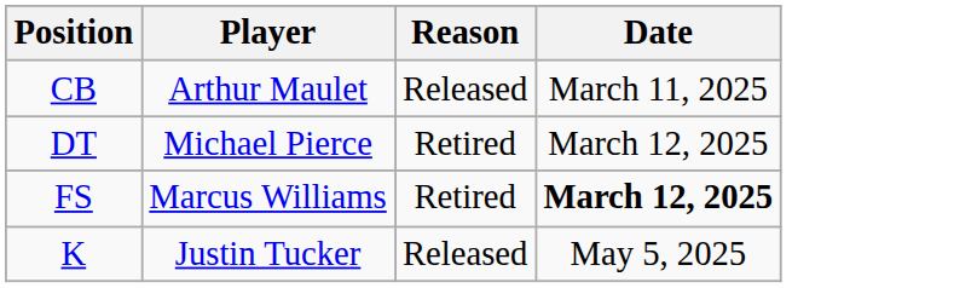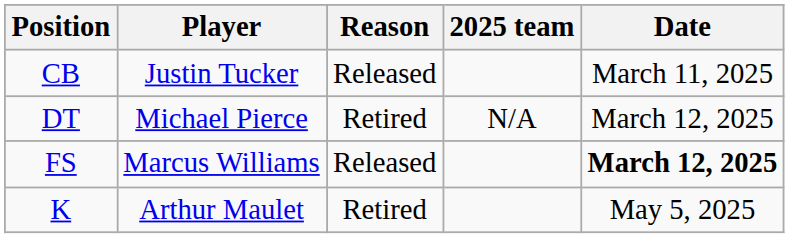+ column: 2025 team | N/A
CB | Player: Arthur Maulet -> Justin Tucker
FS | Reason: Retired -> Released
K | Player: Justin Tucker -> Arthur Maulet
K | Reason: Released -> Retired
